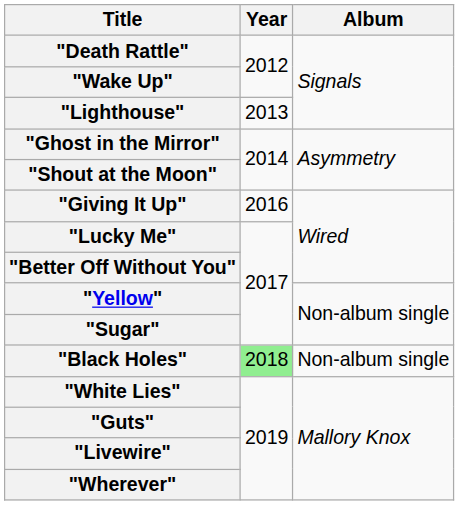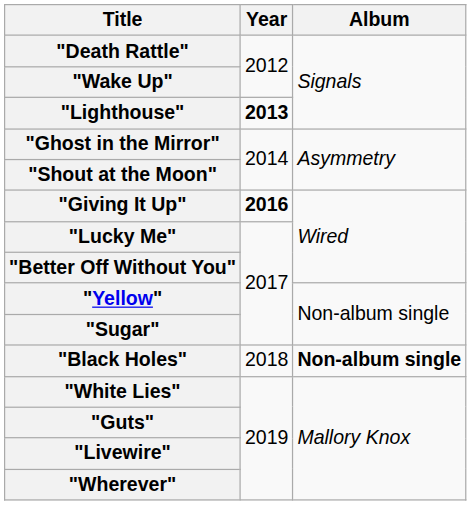"Lighthouse" | Year: normal -> bold
"Giving It Up" | Year: normal -> bold
"Black Holes" | Year: lightgreen background -> no background
"Black Holes" | Album: normal -> bold
